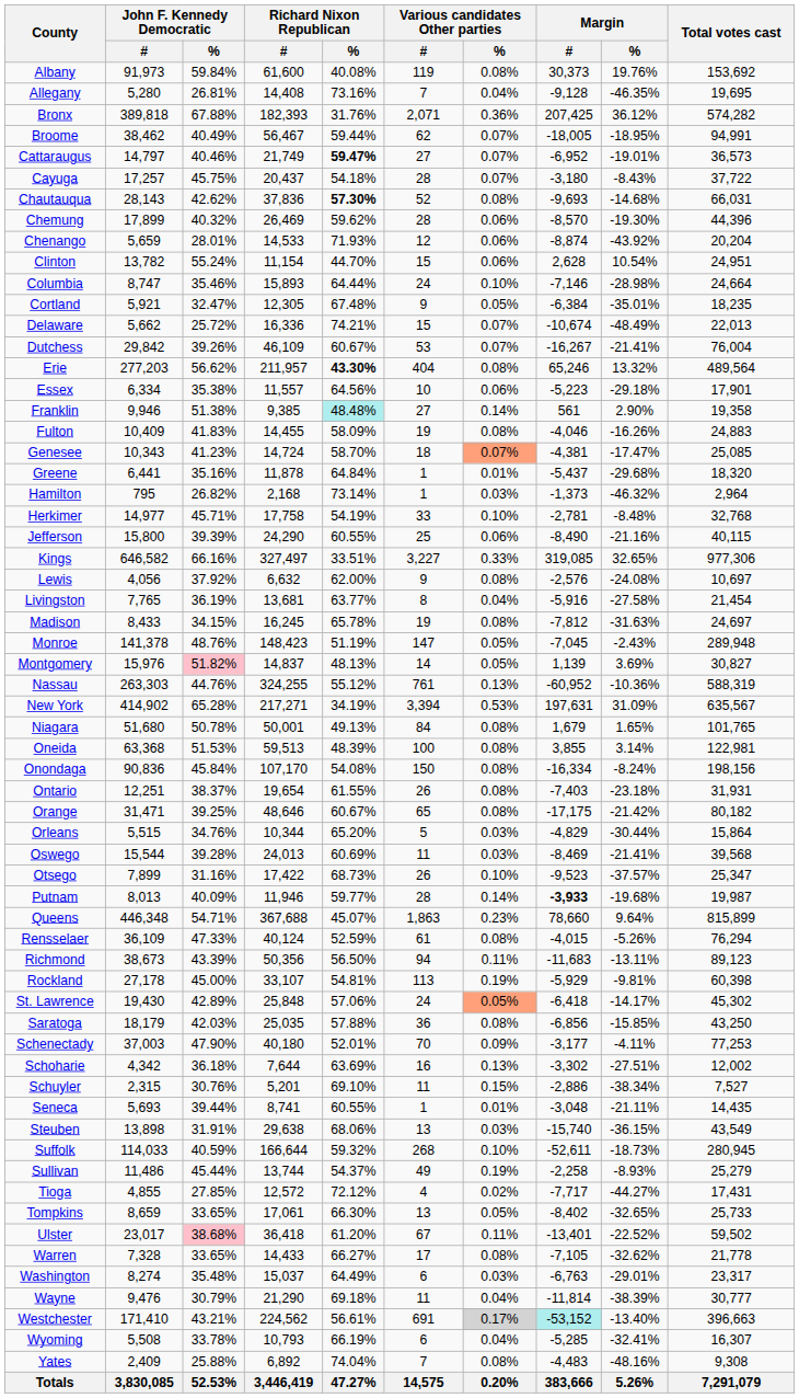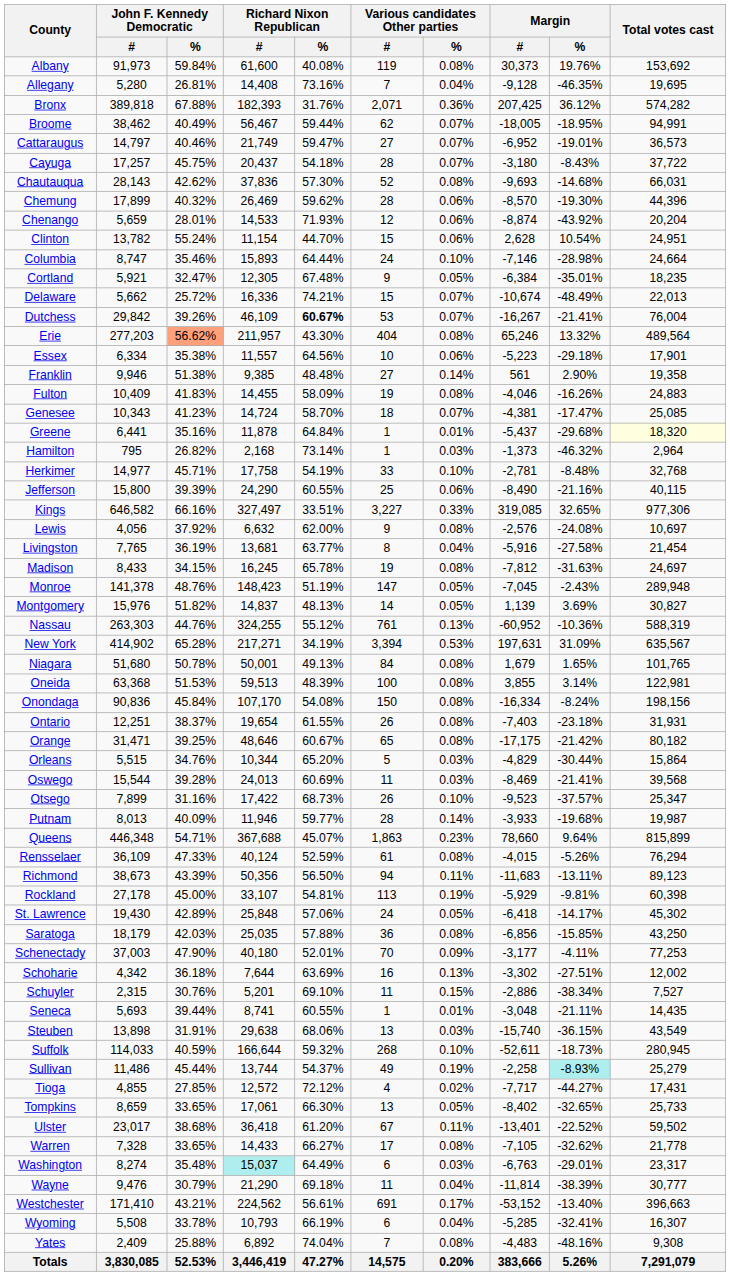Cattaraugus | Richard Nixon Republican / %: bold -> normal
Chautauqua | Richard Nixon Republican / %: bold -> normal
Dutchess | Richard Nixon Republican / %: normal -> bold
Erie | John F. Kennedy Democratic / %: no background -> lightsalmon background
Erie | Richard Nixon Republican / %: bold -> normal
Franklin | Richard Nixon Republican / %: paleturquoise background -> no background
Genesee | Various candidates Other parties / %: lightsalmon background -> no background
Greene | Total votes cast: no background -> lightyellow background
Montgomery | John F. Kennedy Democratic / %: pink background -> no background
Putnam | Margin / #: bold -> normal
St. Lawrence | Various candidates Other parties / %: lightsalmon background -> no background
Sullivan | Margin / %: no background -> paleturquoise background
Ulster | John F. Kennedy Democratic / %: pink background -> no background
Washington | Richard Nixon Republican / #: no background -> paleturquoise background
Westchester | Various candidates Other parties / %: lightgrey background -> no background
Westchester | Margin / #: paleturquoise background -> no background
